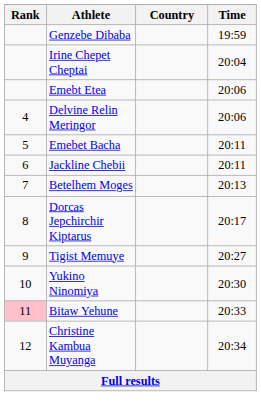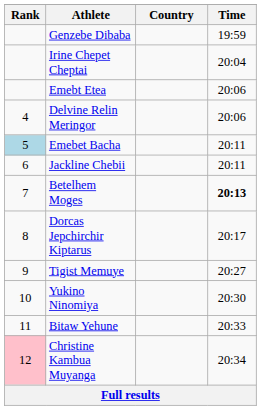Emebet Bacha | Rank: no background -> lightblue background
Betelhem Moges | Time: normal -> bold
Bitaw Yehune | Rank: pink background -> no background
Christine Kambua Muyanga | Rank: no background -> pink background
